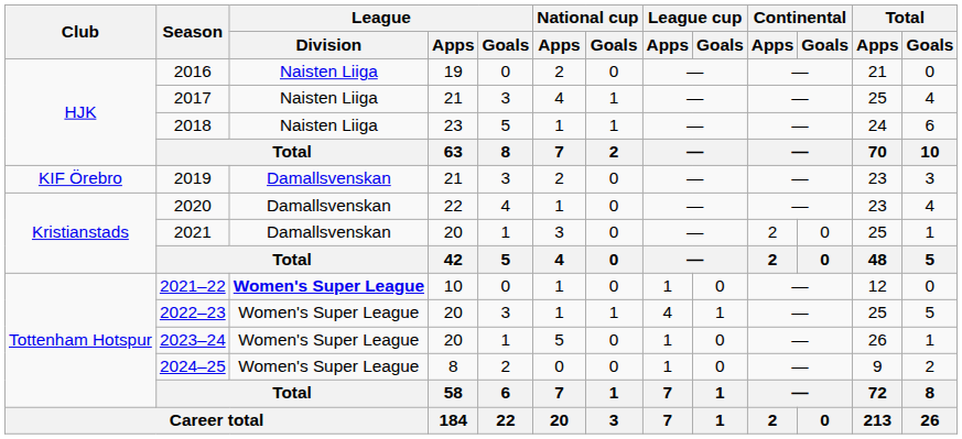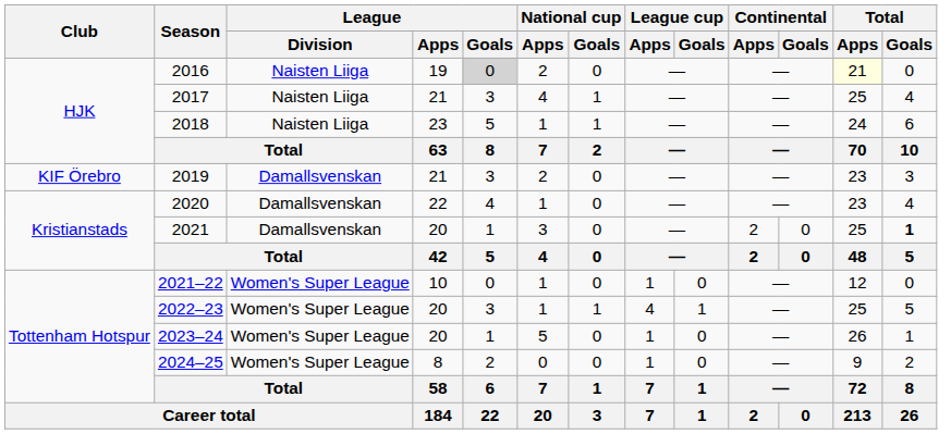2016 | League / Goals: no background -> lightgrey background
2016 | Total / Apps: no background -> lightyellow background
2021 | Total / Goals: normal -> bold
2021–22 | League / Division: bold -> normal
